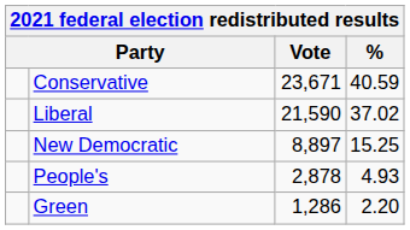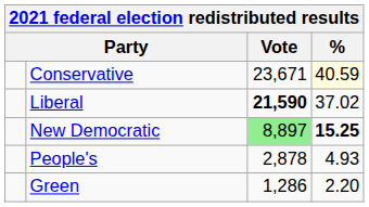Conservative | %: no background -> lightyellow background
Liberal | Vote: normal -> bold
New Democratic | Vote: no background -> lightgreen background
New Democratic | %: normal -> bold
